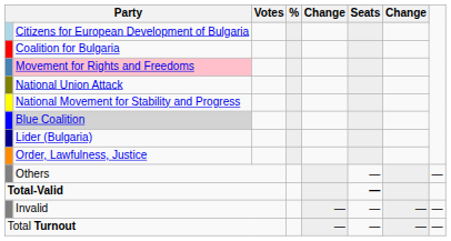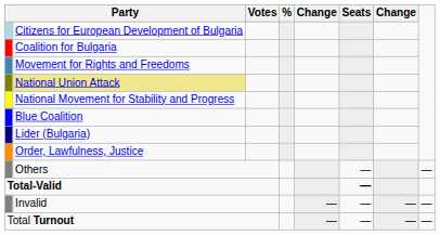Movement for Rights and Freedoms | column 2: pink background -> no background
National Union Attack | column 2: no background -> khaki background
Blue Coalition | column 2: lightgrey background -> no background
